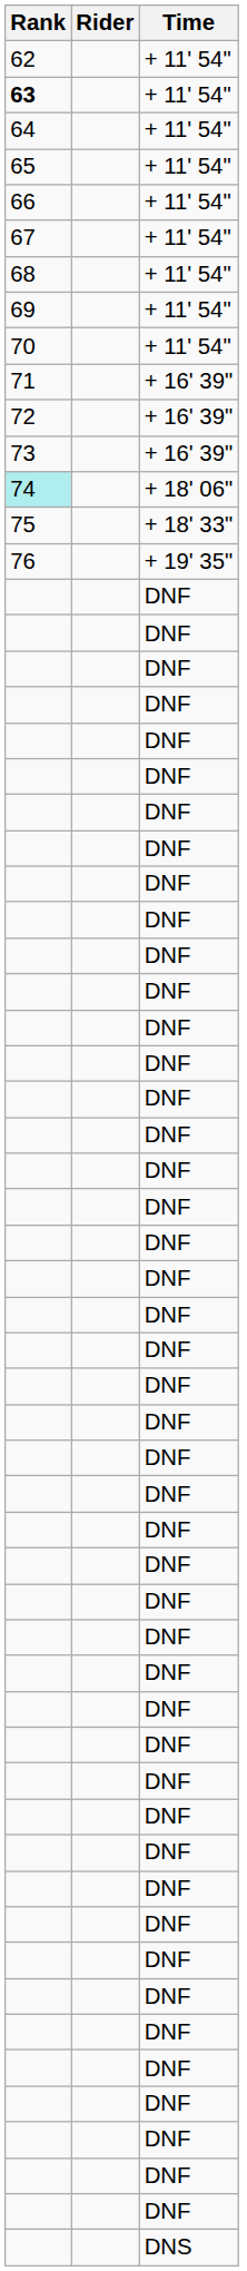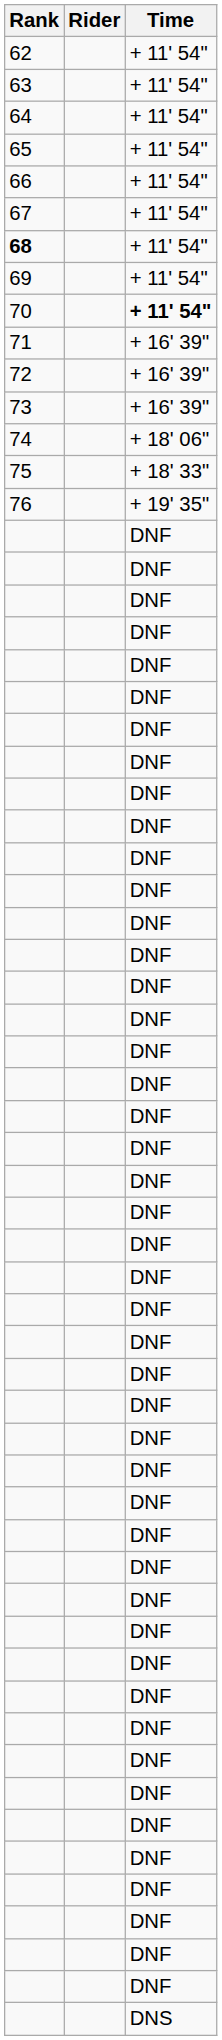63 | Rank: bold -> normal
68 | Rank: normal -> bold
70 | Time: normal -> bold
74 | Rank: paleturquoise background -> no background
